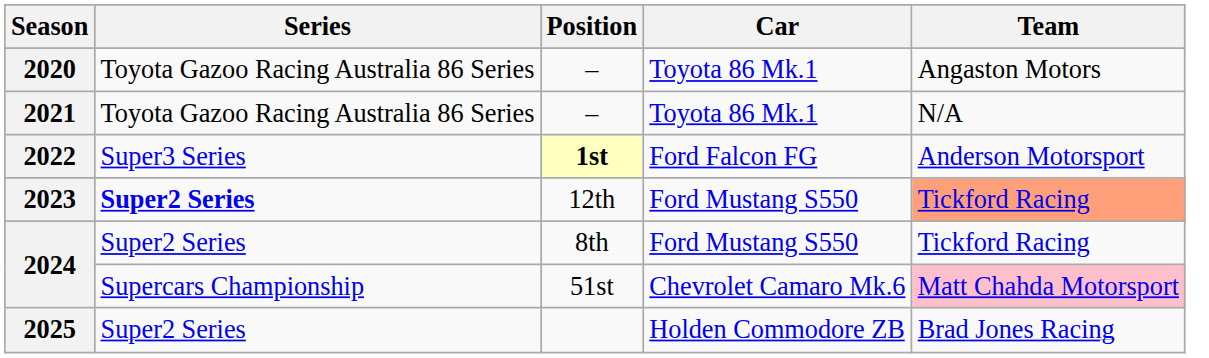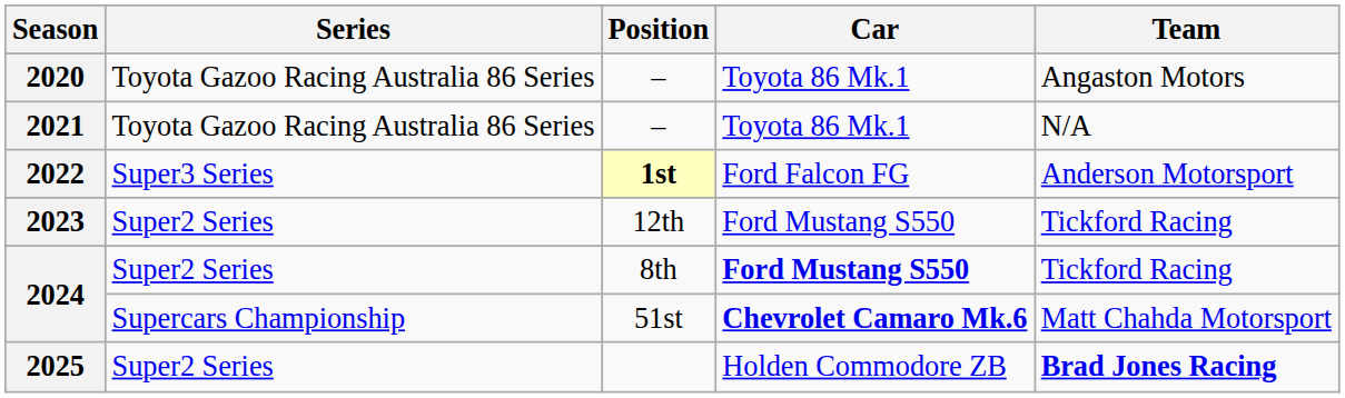2023 | Series: bold -> normal
2023 | Team: lightsalmon background -> no background
2024 / 8th | Car: normal -> bold
2024 / 51st | Car: normal -> bold
2024 / 51st | Team: pink background -> no background
2025 | Team: normal -> bold
